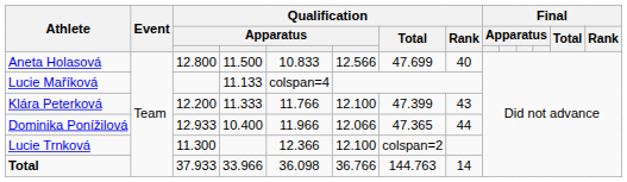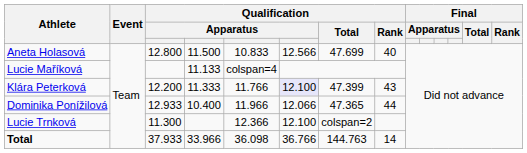Klára Peterková | column 6: no background -> lavender background
